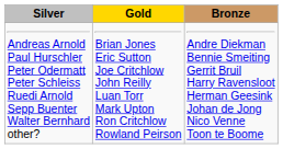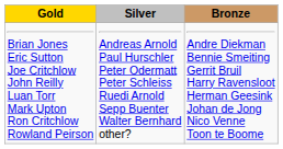columns swapped: Gold <-> Silver
